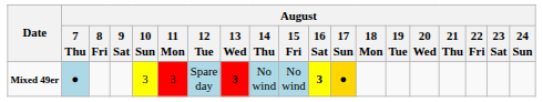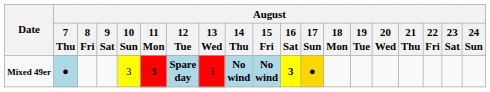Mixed 49er | August / 11 Mon: normal -> bold
Mixed 49er | August / 12 Tue: normal -> bold
Mixed 49er | August / 13 Wed: bold -> normal
Mixed 49er | August / 14 Thu: normal -> bold
Mixed 49er | August / 15 Fri: normal -> bold
